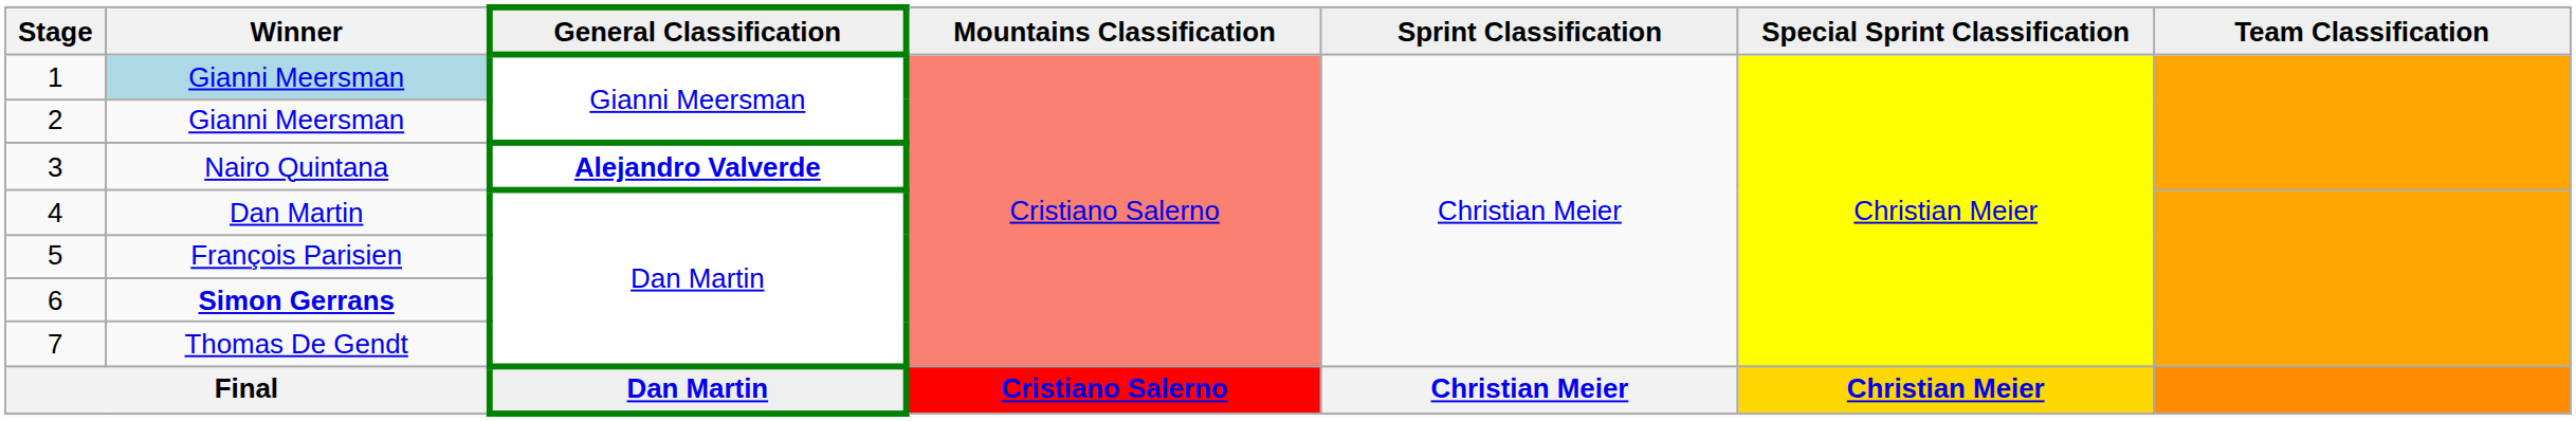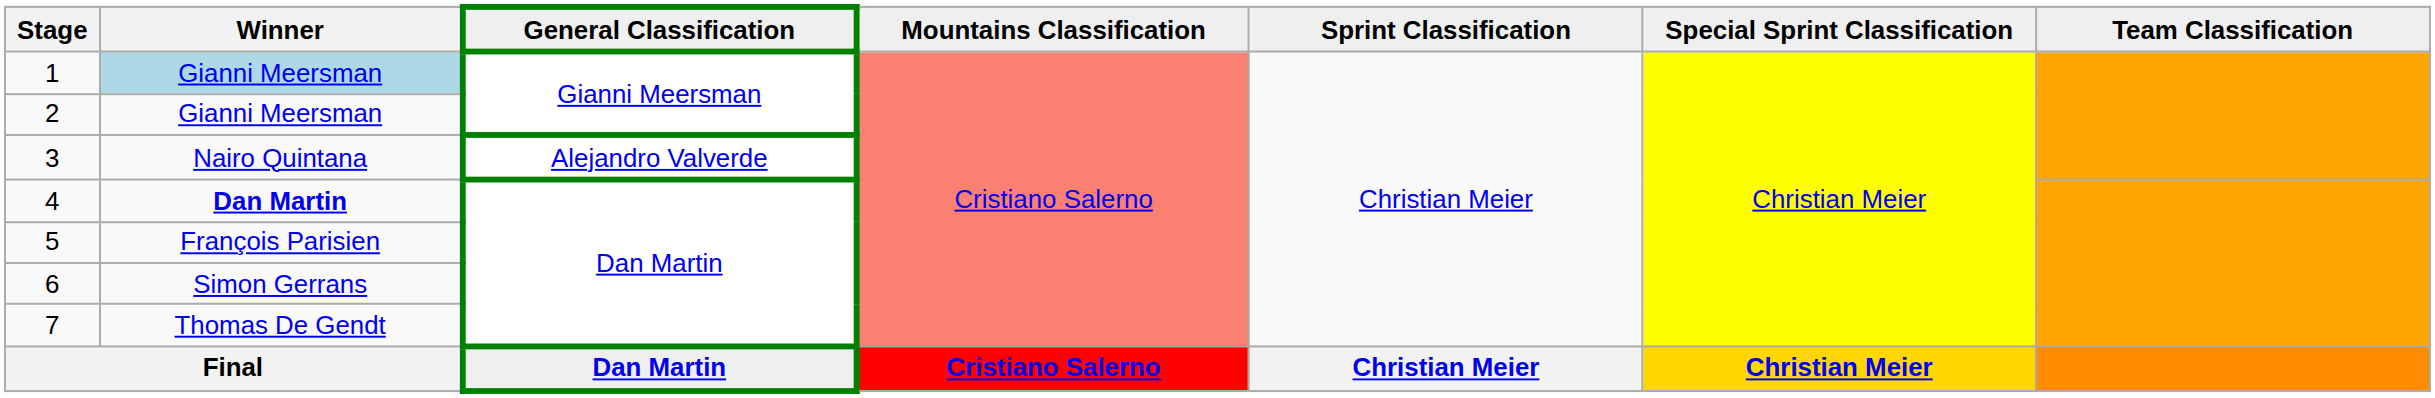3 | General Classification: bold -> normal
4 | Winner: normal -> bold
6 | Winner: bold -> normal
